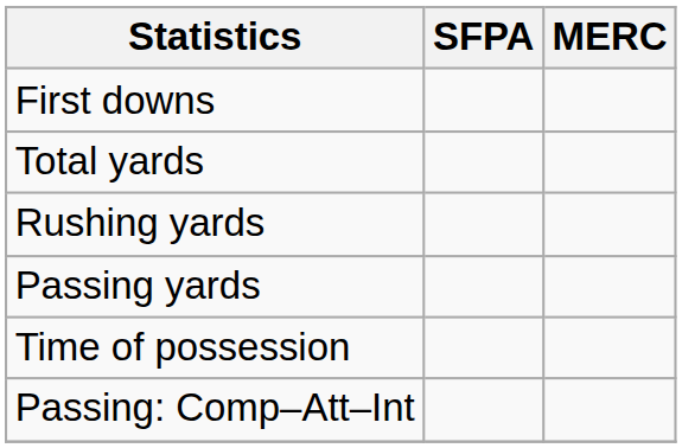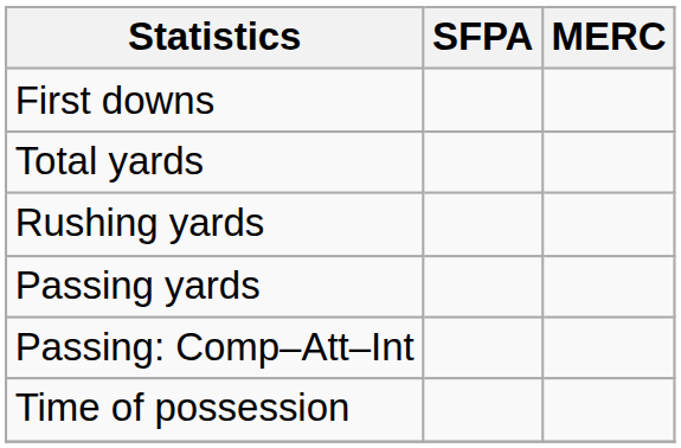rows swapped: Passing: Comp–Att–Int <-> Time of possession
